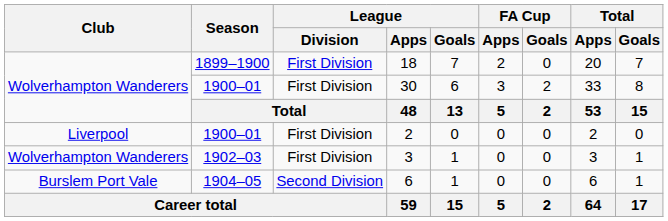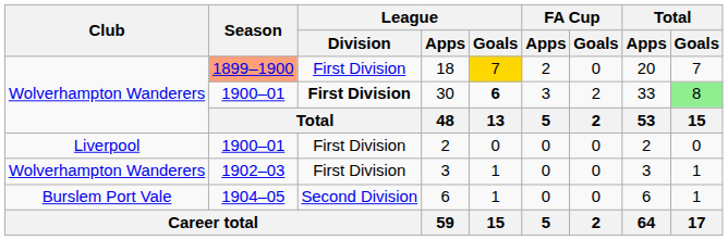18 | Season: no background -> lightsalmon background
18 | League / Goals: no background -> gold background
30 | League / Division: normal -> bold
30 | League / Goals: normal -> bold
30 | Total / Goals: no background -> lightgreen background
